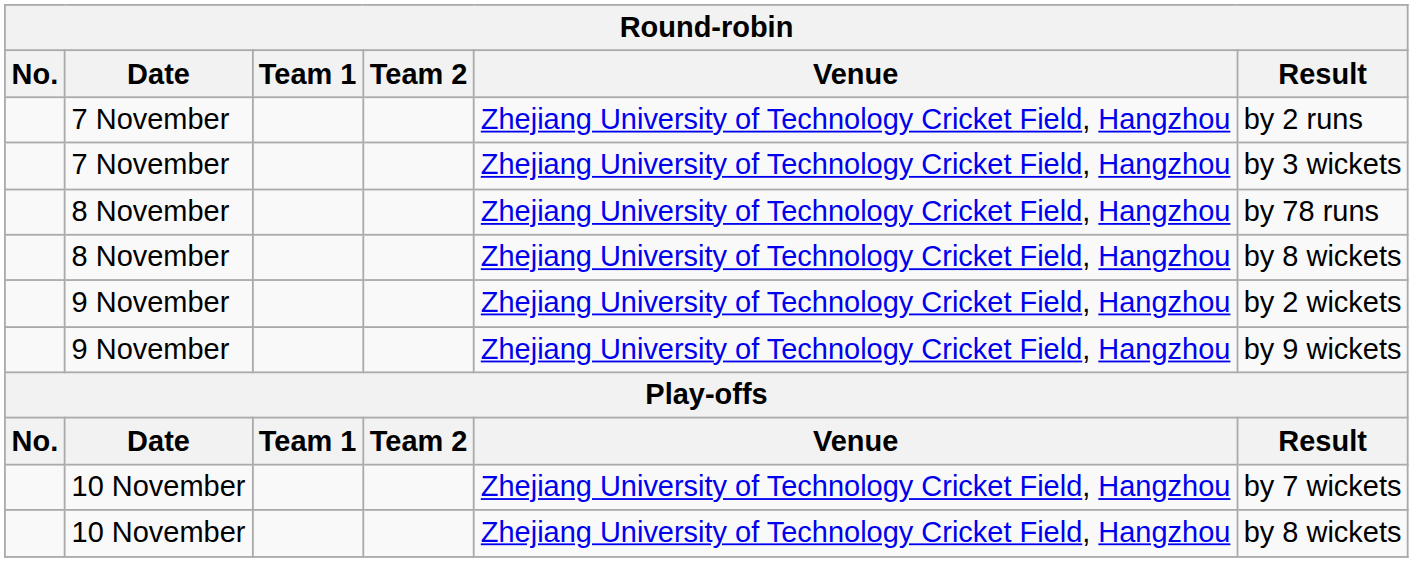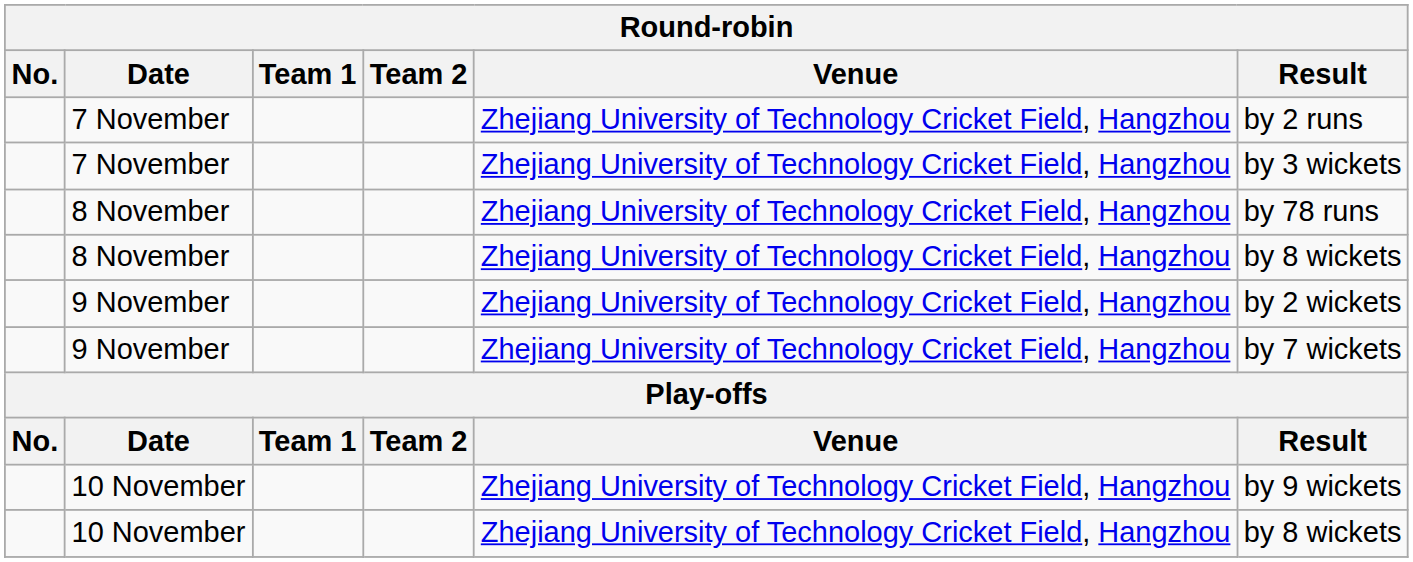row 8 | Result: by 9 wickets -> by 7 wickets
row 11 | Result: by 7 wickets -> by 9 wickets
